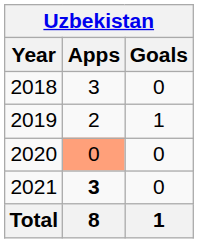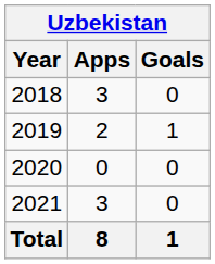2020 | Apps: lightsalmon background -> no background
2021 | Apps: bold -> normal
